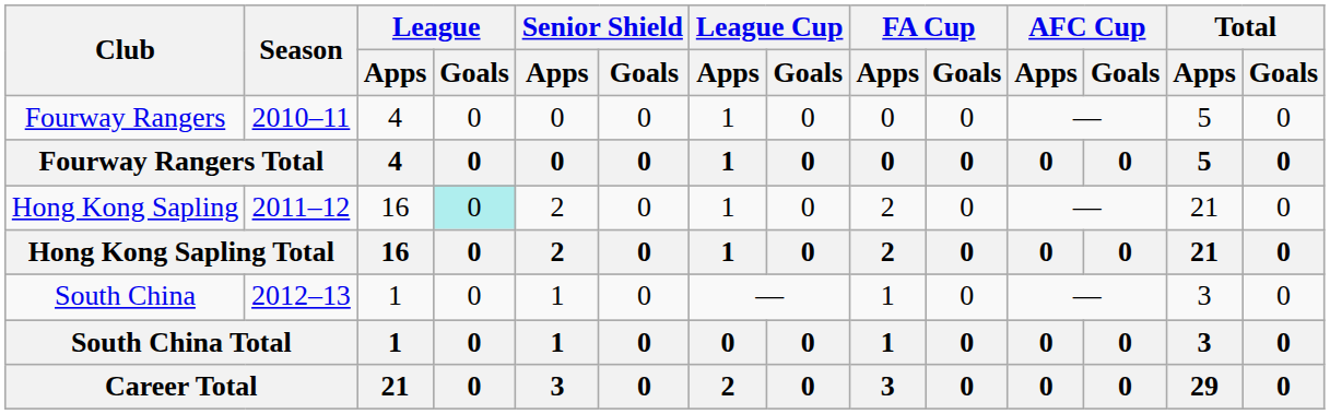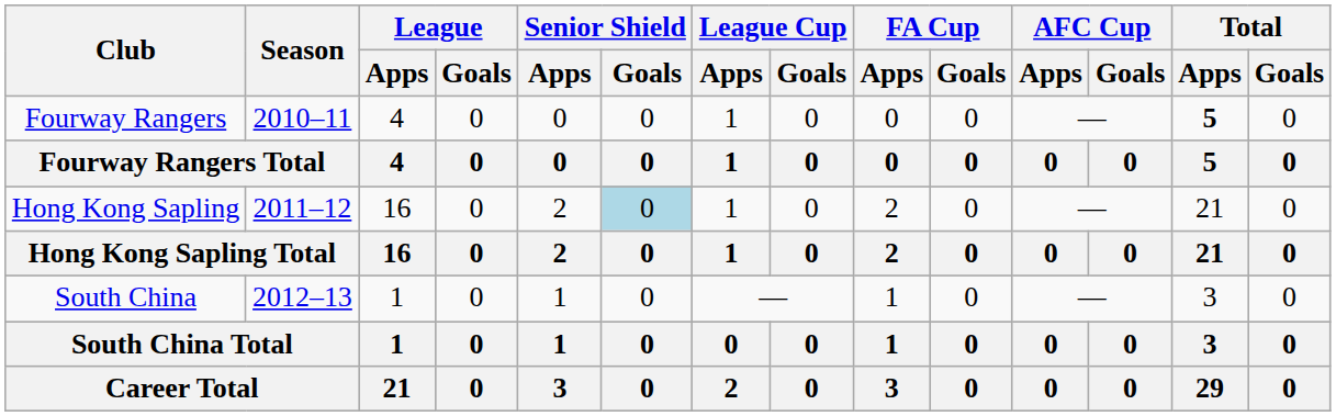Fourway Rangers | Total / Apps: normal -> bold
Hong Kong Sapling | League / Goals: paleturquoise background -> no background
Hong Kong Sapling | Senior Shield / Goals: no background -> lightblue background
